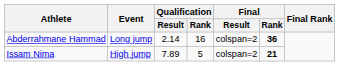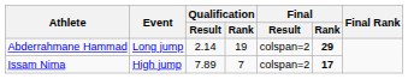Abderrahmane Hammad | Qualification / Rank: 16 -> 19
Abderrahmane Hammad | Final / Rank: 36 -> 29
Issam Nima | Qualification / Rank: 5 -> 7
Issam Nima | Final / Rank: 21 -> 17
